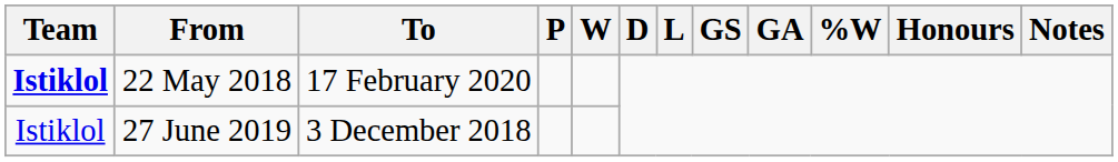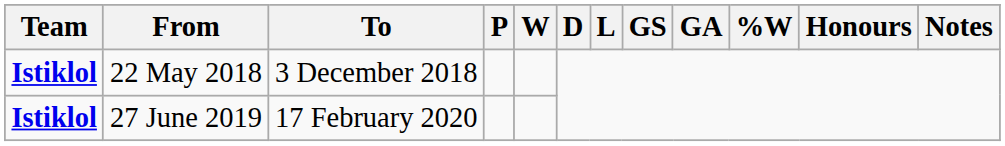22 May 2018 | To: 17 February 2020 -> 3 December 2018
27 June 2019 | Team: normal -> bold
27 June 2019 | To: 3 December 2018 -> 17 February 2020
